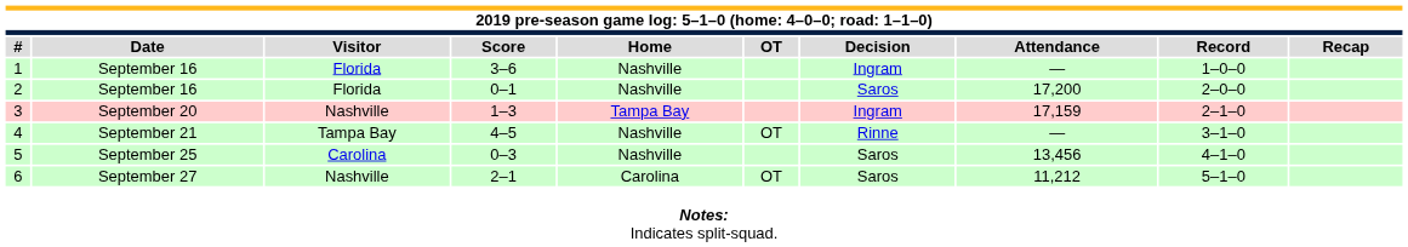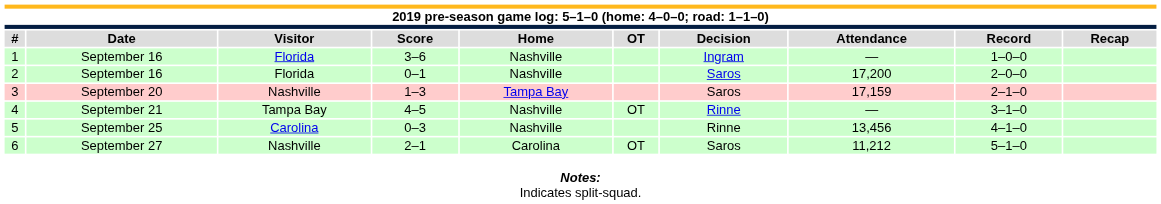3 | Decision: Ingram -> Saros
5 | Decision: Saros -> Rinne
